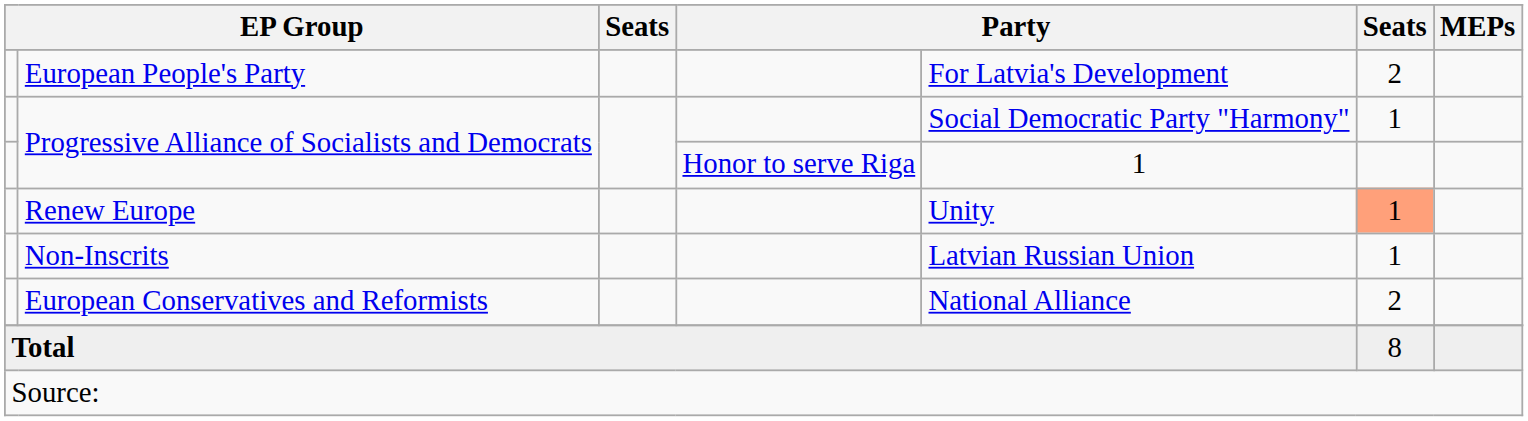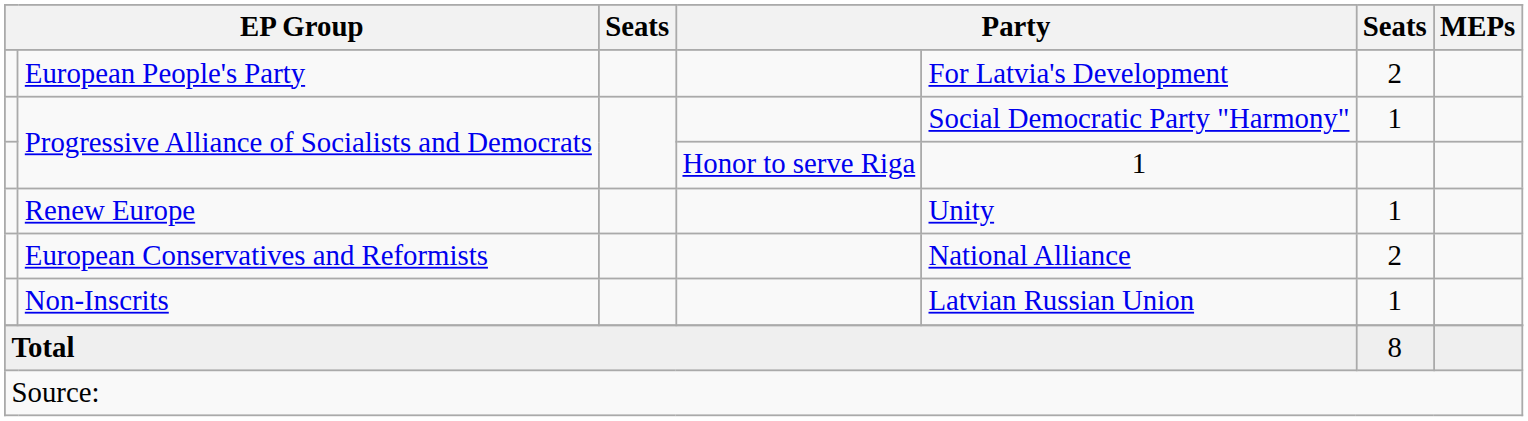Renew Europe | column 6: lightsalmon background -> no background
rows swapped: European Conservatives and Reformists <-> Non-Inscrits
